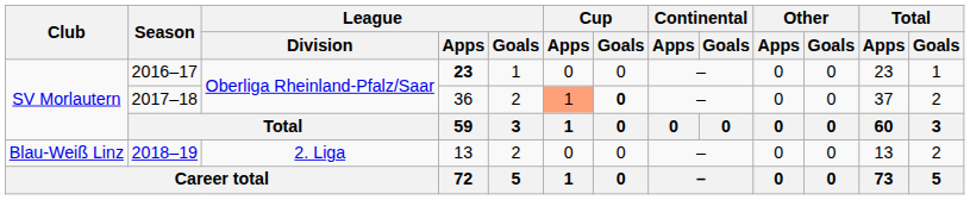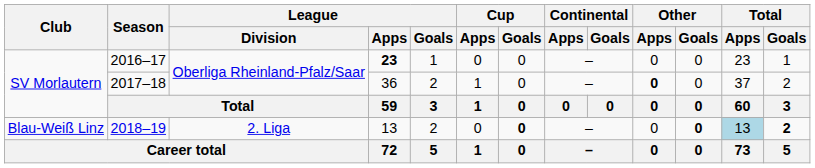2017–18 | Cup / Apps: lightsalmon background -> no background
2017–18 | Cup / Goals: bold -> normal
2017–18 | Other / Apps: normal -> bold
2018–19 | Cup / Goals: normal -> bold
2018–19 | Other / Goals: normal -> bold
2018–19 | Total / Apps: no background -> lightblue background
2018–19 | Total / Goals: normal -> bold
